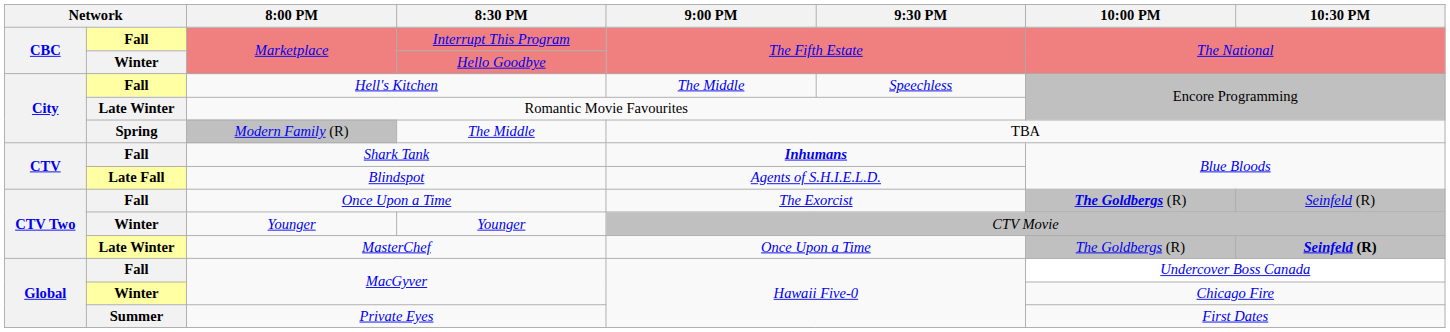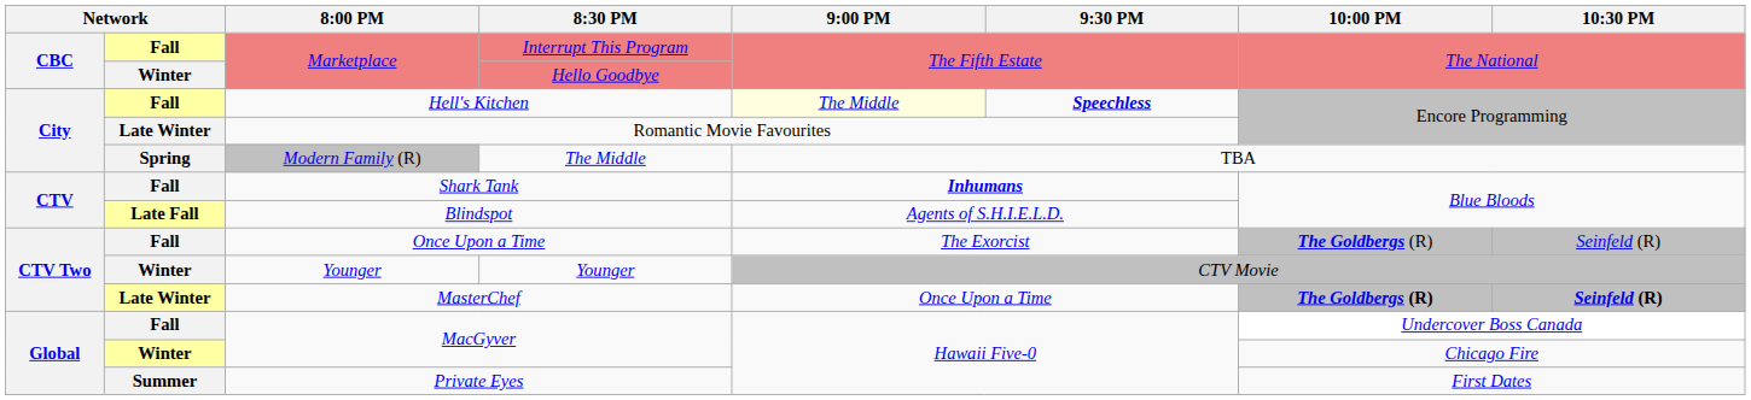Hell's Kitchen | 9:00 PM: no background -> lightyellow background
Hell's Kitchen | 9:30 PM: normal -> bold
MasterChef | 10:00 PM: normal -> bold
